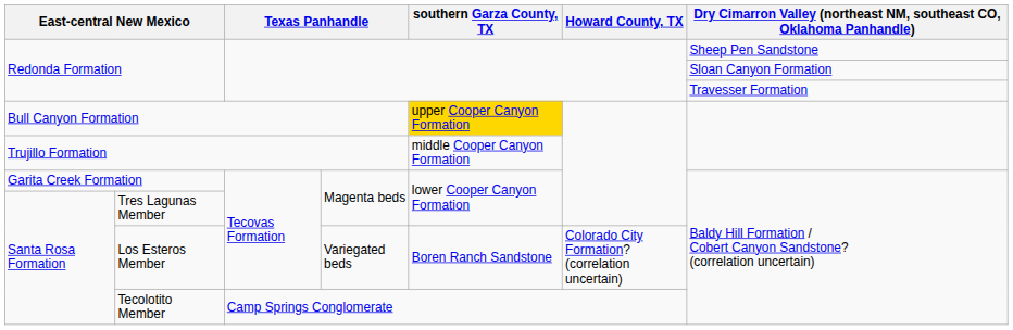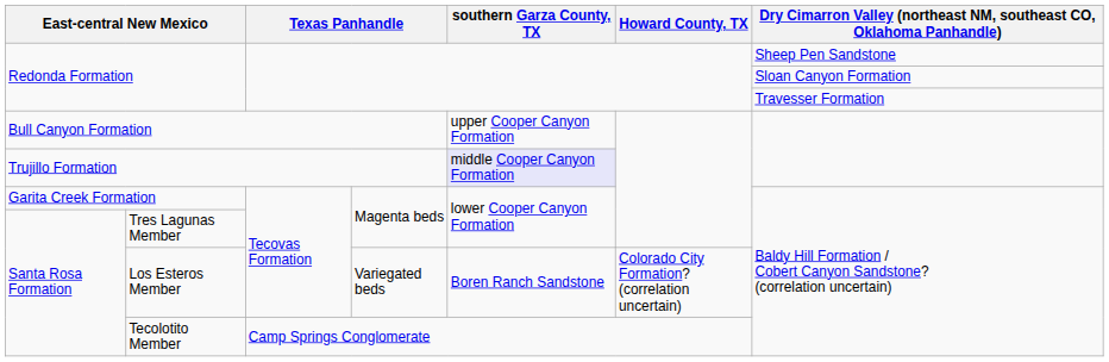Bull Canyon Formation | southern Garza County, TX: gold background -> no background
Trujillo Formation | southern Garza County, TX: no background -> lavender background
